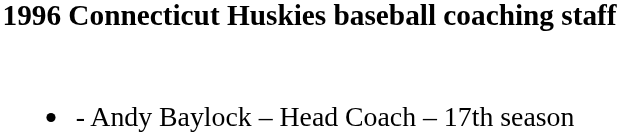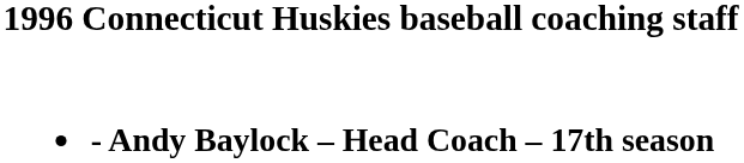- Andy Baylock – Head Coach – 17th season | column 1: normal -> bold
